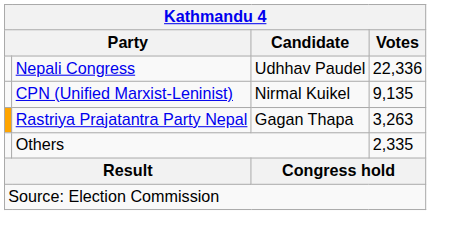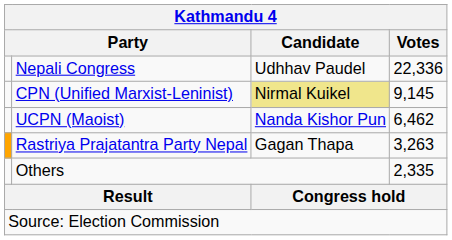CPN (Unified Marxist-Leninist) | Candidate: no background -> khaki background
CPN (Unified Marxist-Leninist) | Votes: 9,135 -> 9,145
+ row: UCPN (Maoist) | Nanda Kishor Pun | 6,462
